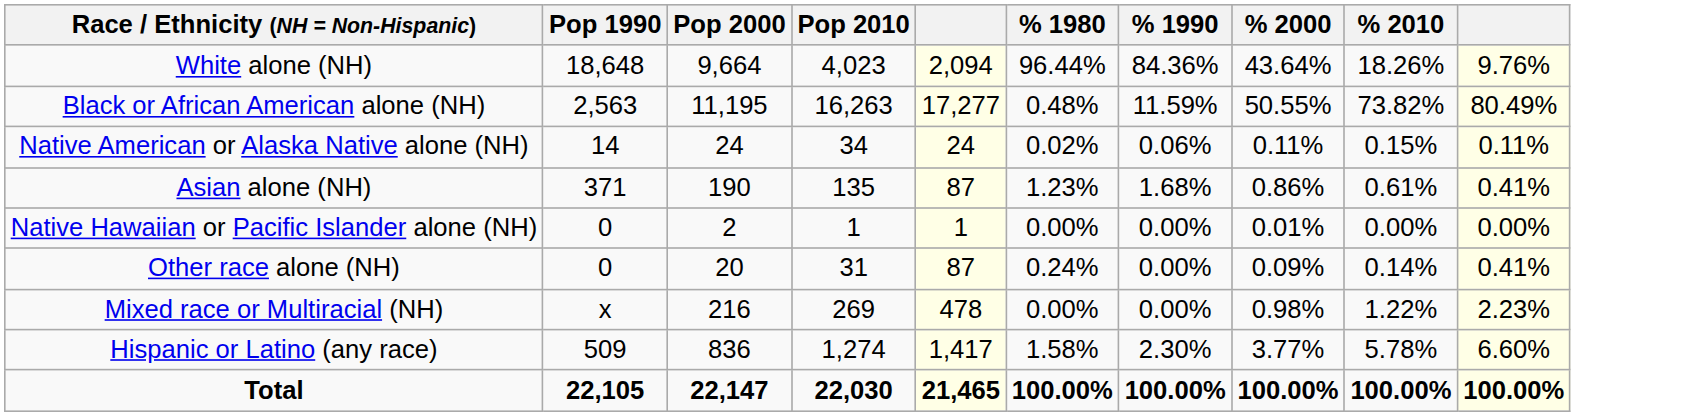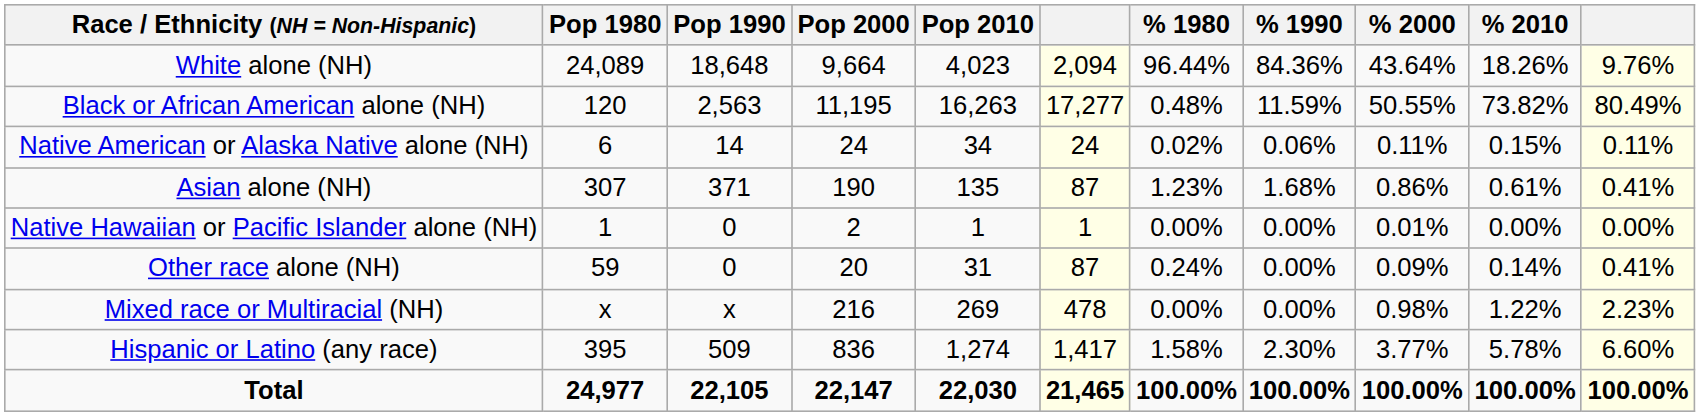+ column: Pop 1980 | 24,089 | 120 | 6 | 307 | 1 | 59 | x | 395 | 24,977
